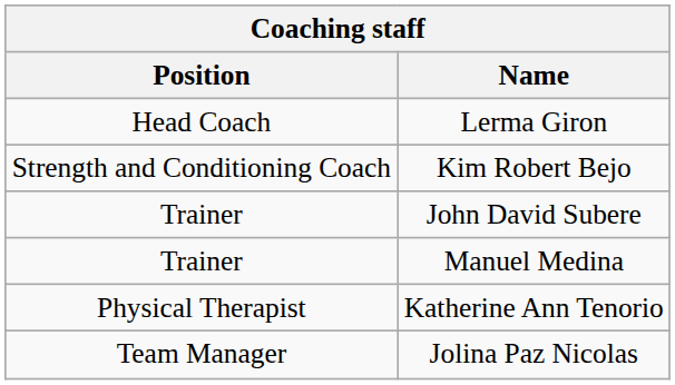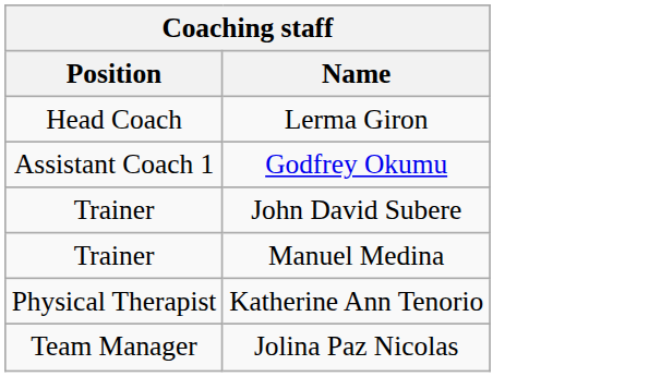+ row: Assistant Coach 1 | Godfrey Okumu
- row: Strength and Conditioning Coach | Kim Robert Bejo
